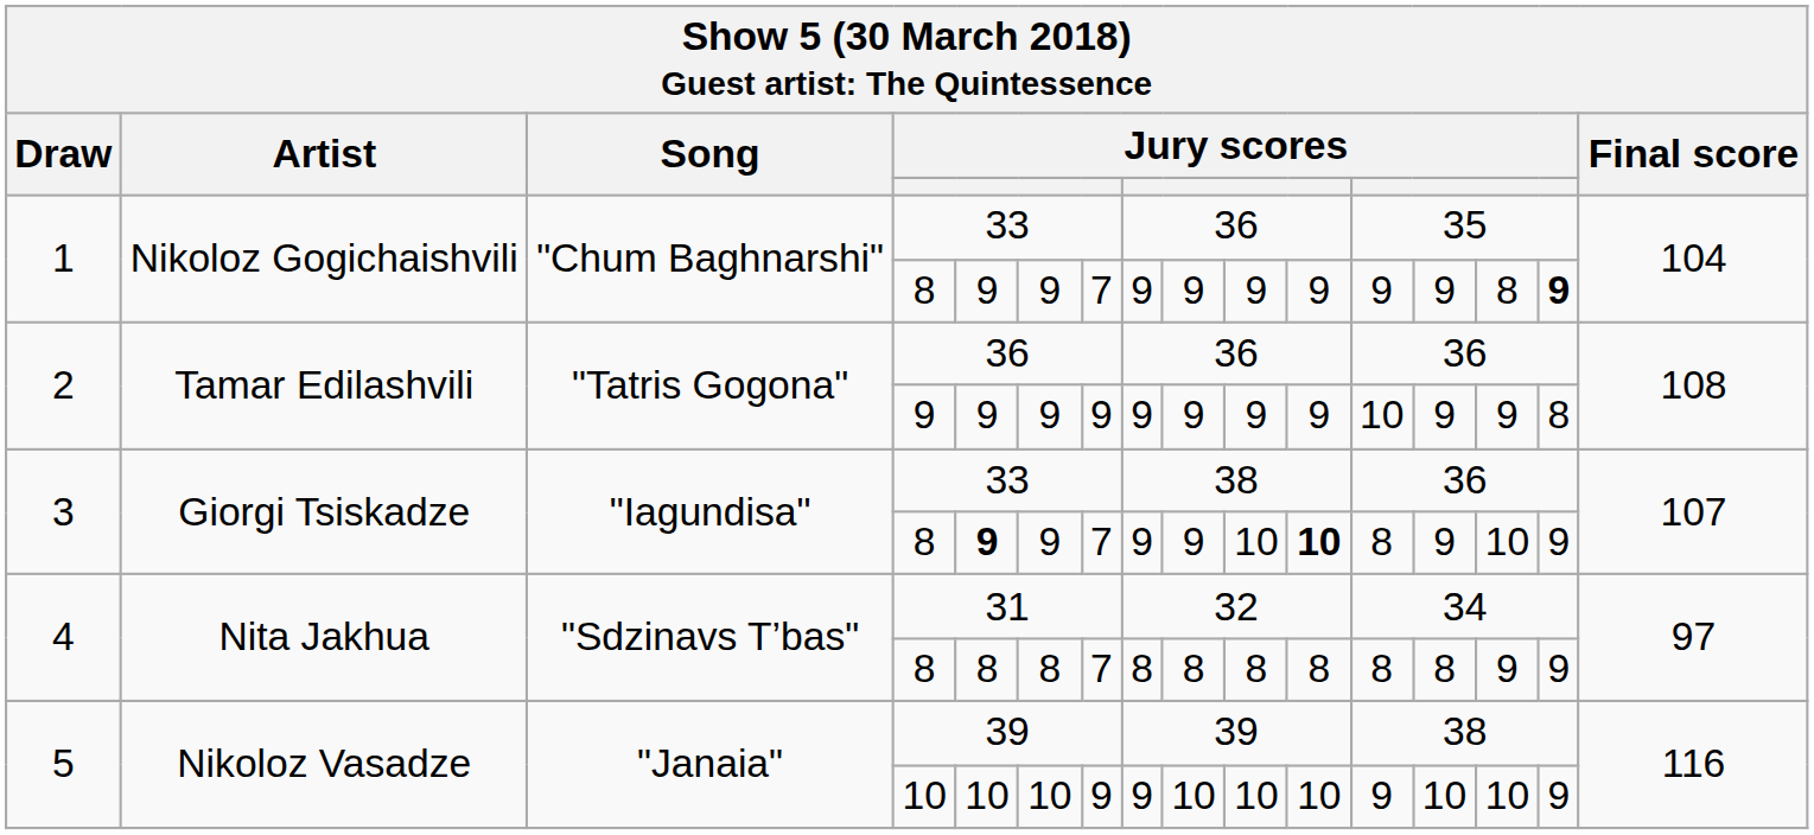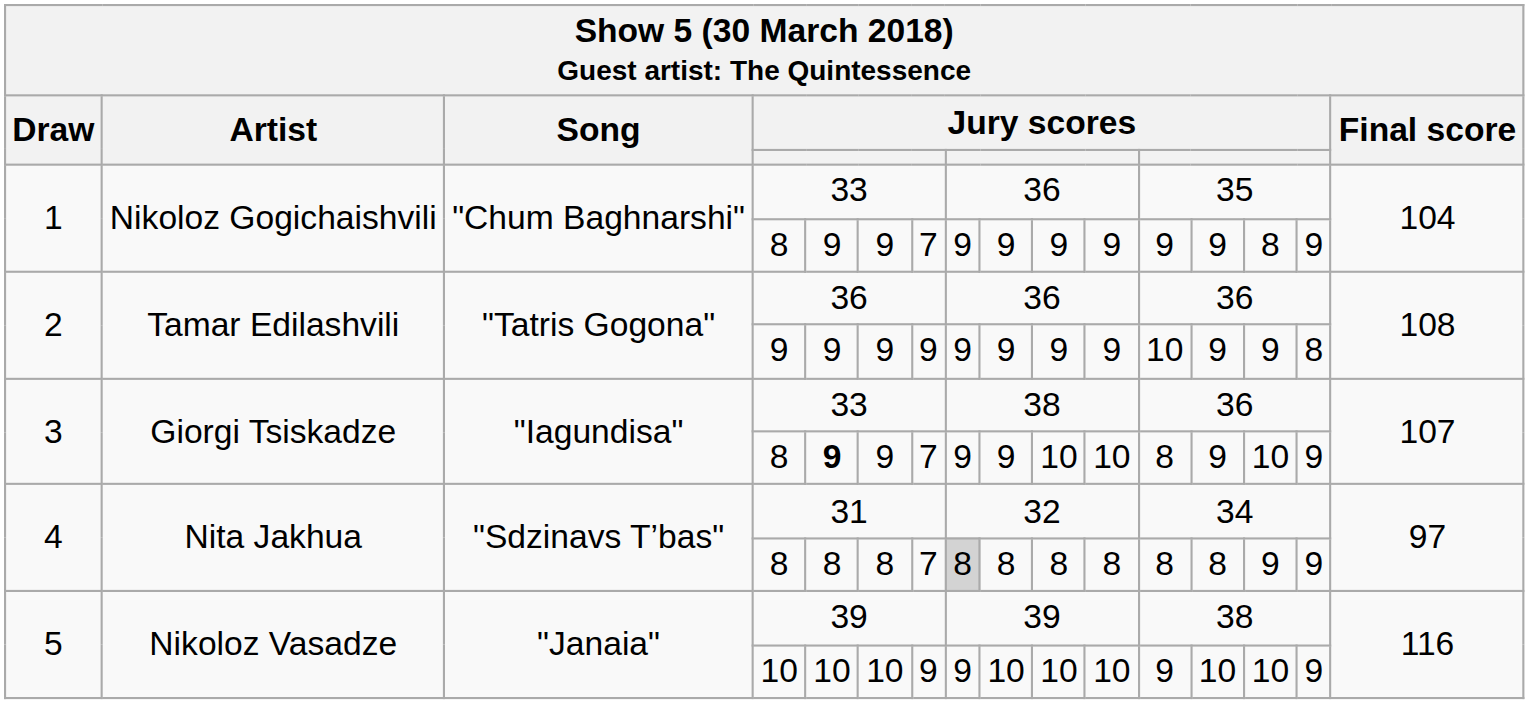1 / 8 | column 15: bold -> normal
3 / 8 | column 11: bold -> normal
4 / 8 | column 8: no background -> lightgrey background
